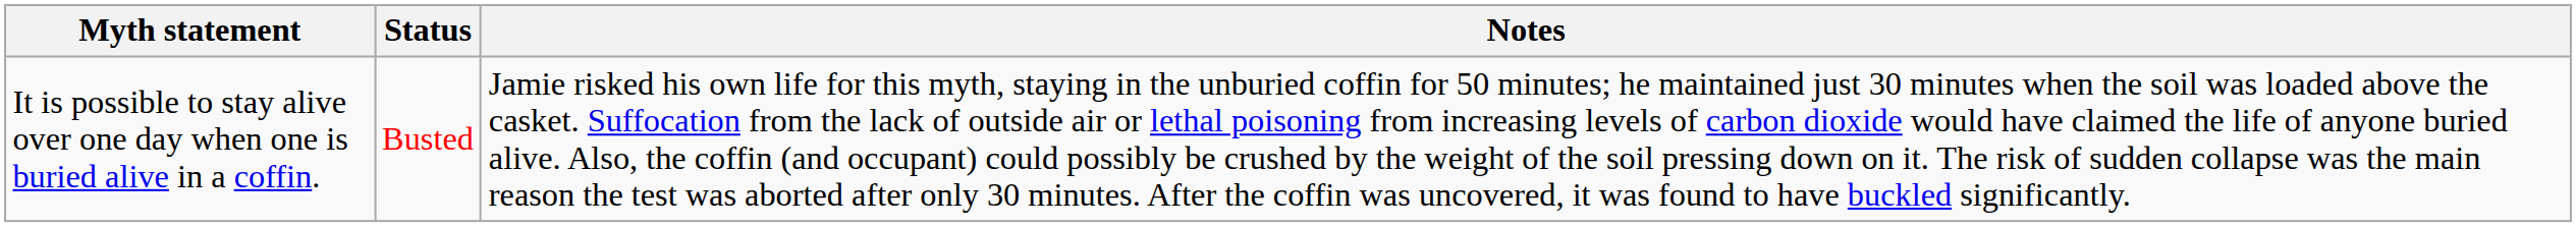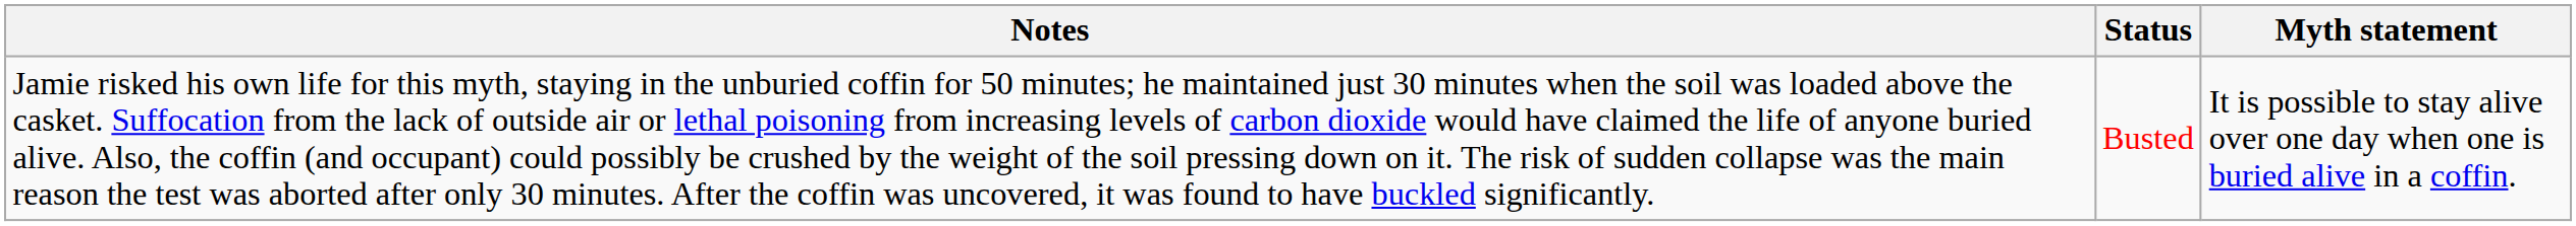columns swapped: Myth statement <-> Notes
